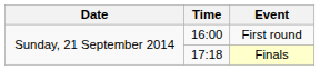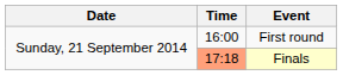Finals | Time: no background -> lightsalmon background
